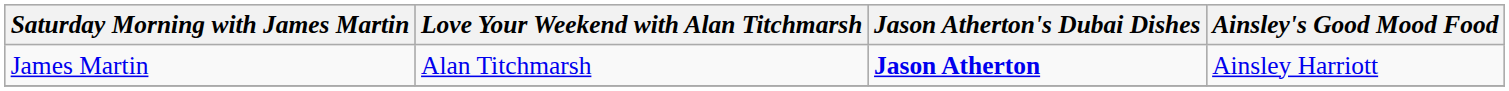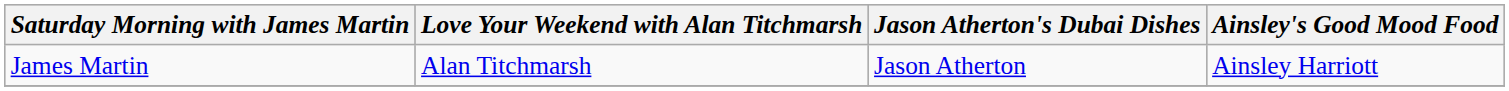James Martin | Jason Atherton's Dubai Dishes: bold -> normal
